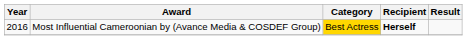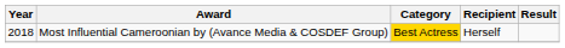row 2 | Year: 2016 -> 2018
row 2 | Recipient: bold -> normal
